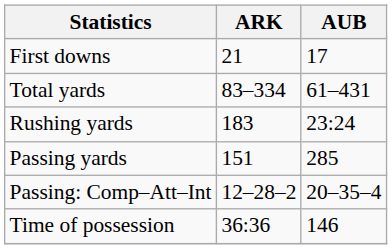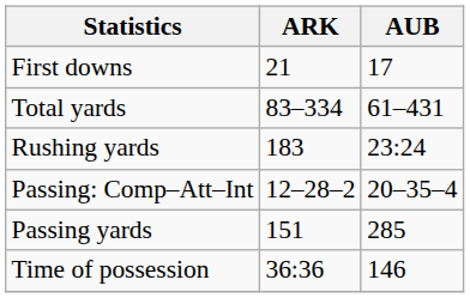rows swapped: Passing yards <-> Passing: Comp–Att–Int
